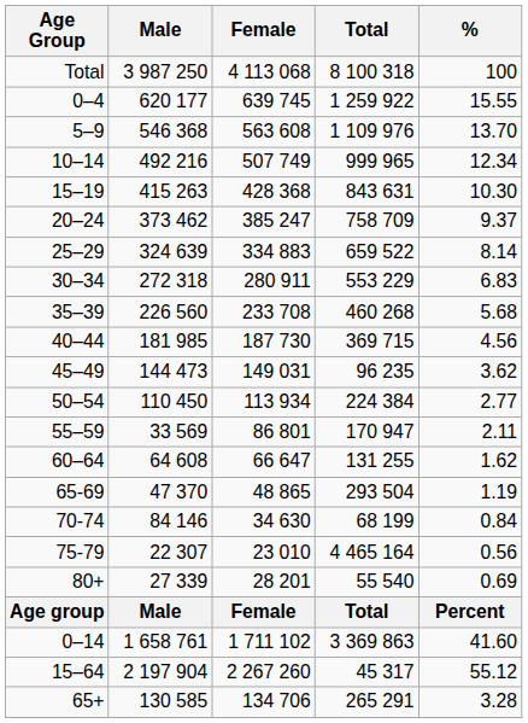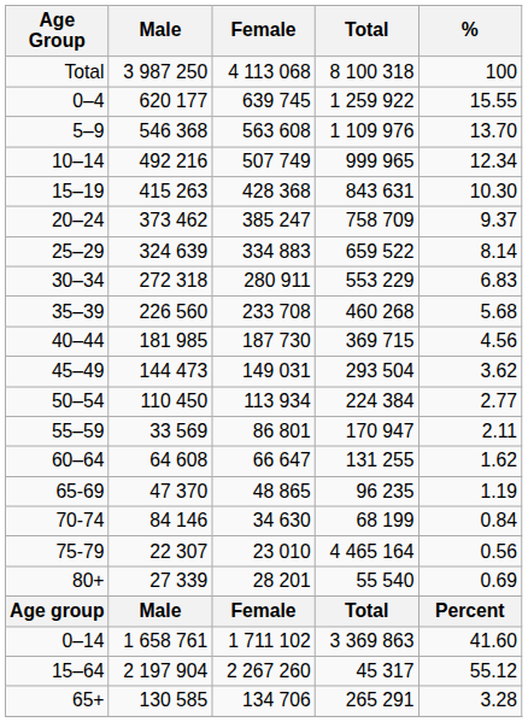45–49 | Total: 96 235 -> 293 504
65-69 | Total: 293 504 -> 96 235
